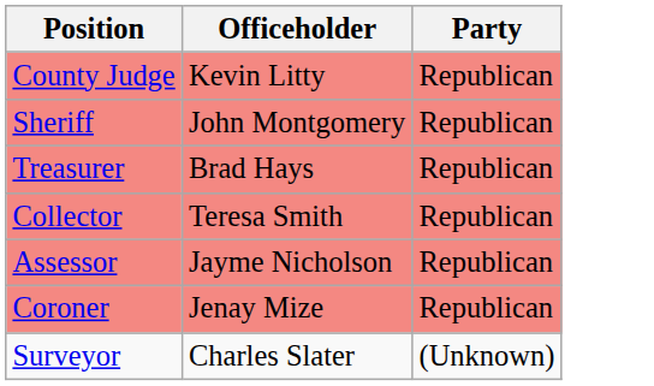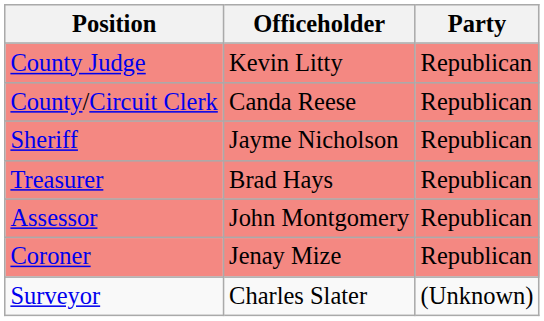+ row: County/Circuit Clerk | Canda Reese | Republican
Sheriff | Officeholder: John Montgomery -> Jayme Nicholson
- row: Collector | Teresa Smith | Republican
Assessor | Officeholder: Jayme Nicholson -> John Montgomery
